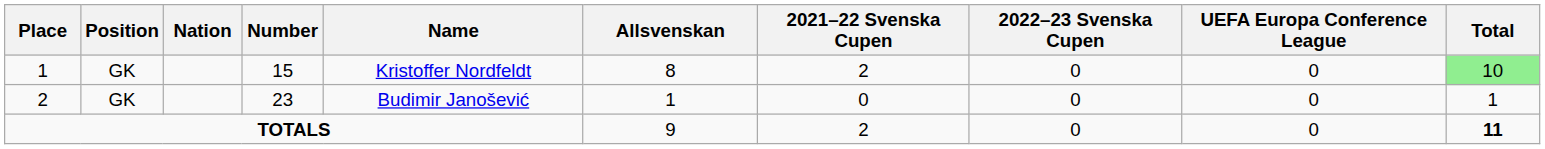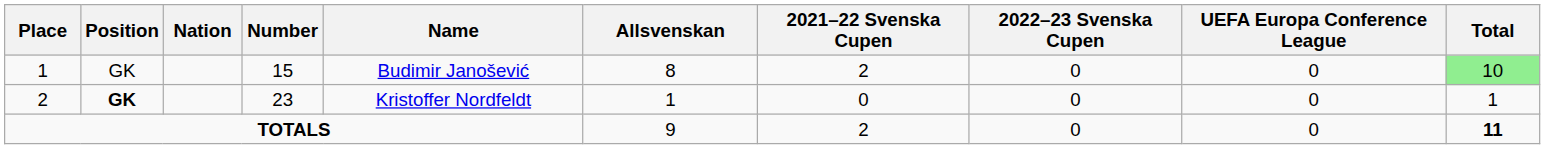row 2 | Name: Kristoffer Nordfeldt -> Budimir Janošević
row 3 | Position: normal -> bold
row 3 | Name: Budimir Janošević -> Kristoffer Nordfeldt
